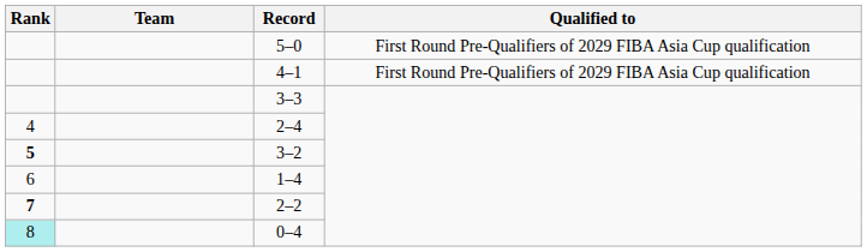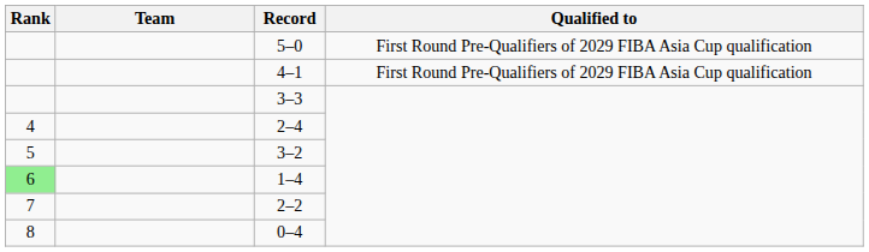3–2 | Rank: bold -> normal
1–4 | Rank: no background -> lightgreen background
2–2 | Rank: bold -> normal
0–4 | Rank: paleturquoise background -> no background
